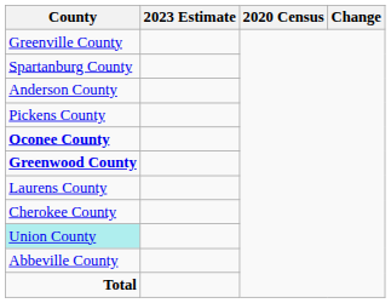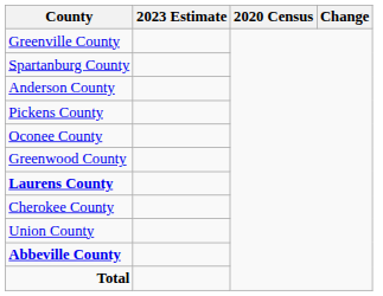Oconee County | County: bold -> normal
Greenwood County | County: bold -> normal
Laurens County | County: normal -> bold
Union County | County: paleturquoise background -> no background
Abbeville County | County: normal -> bold
